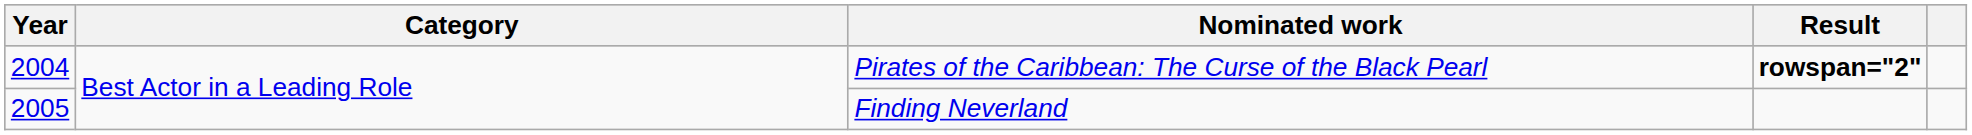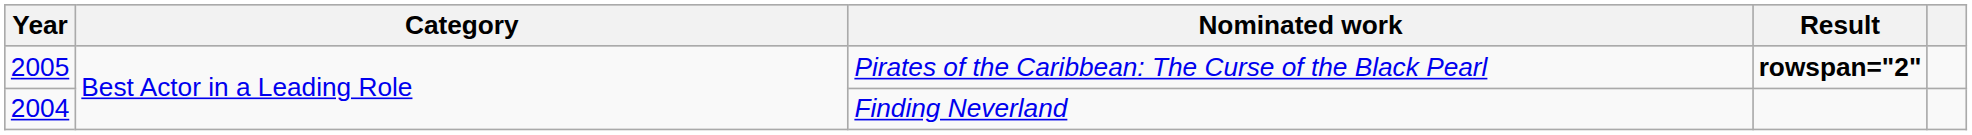Pirates of the Caribbean: The Curse of the Black Pearl | Year: 2004 -> 2005
Finding Neverland | Year: 2005 -> 2004
